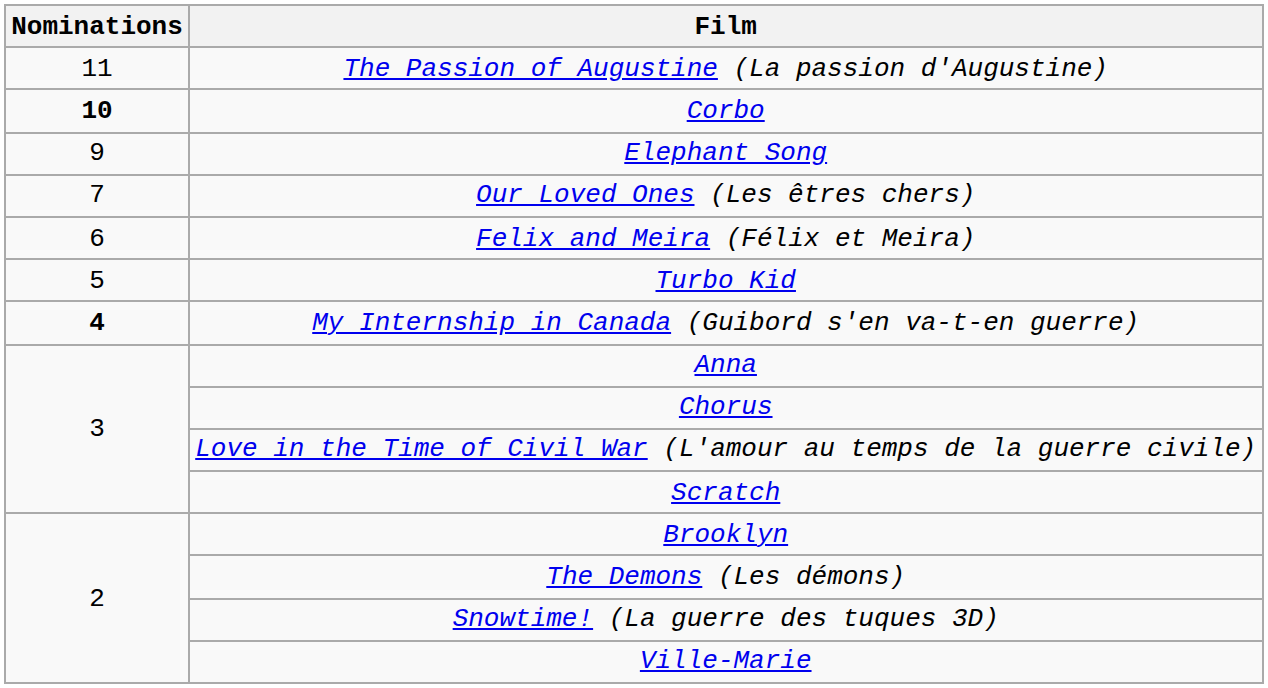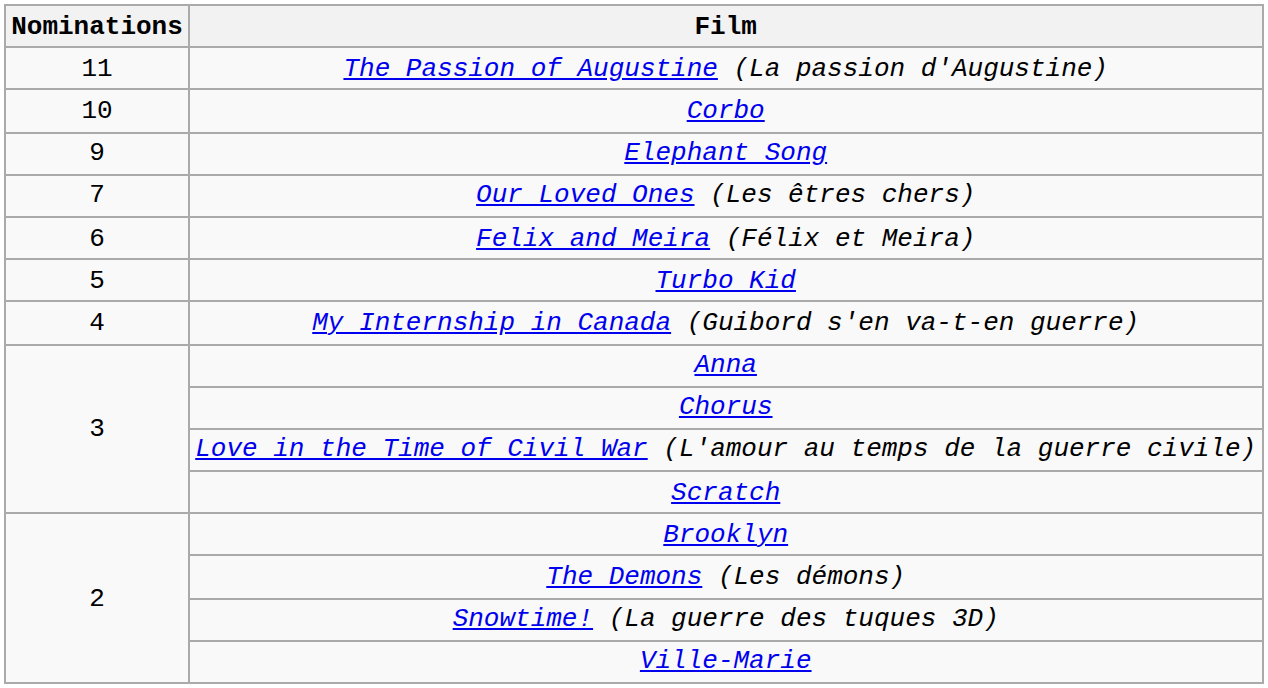Corbo | Nominations: bold -> normal
My Internship in Canada (Guibord s'en va-t-en guerre) | Nominations: bold -> normal
